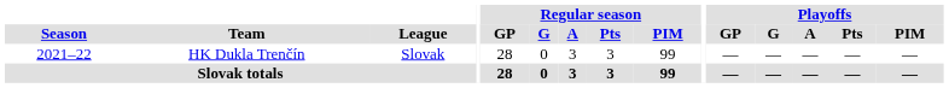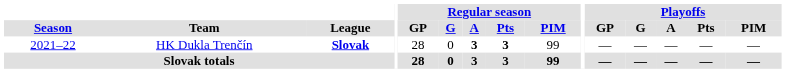HK Dukla Trenčín | League: normal -> bold
HK Dukla Trenčín | Regular season / A: normal -> bold
HK Dukla Trenčín | Regular season / Pts: normal -> bold
